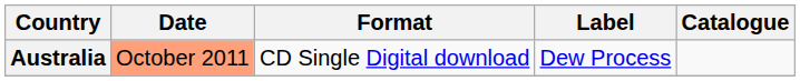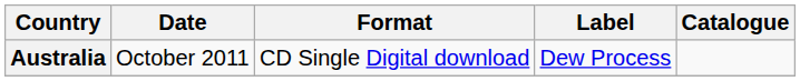Australia | Date: lightsalmon background -> no background
